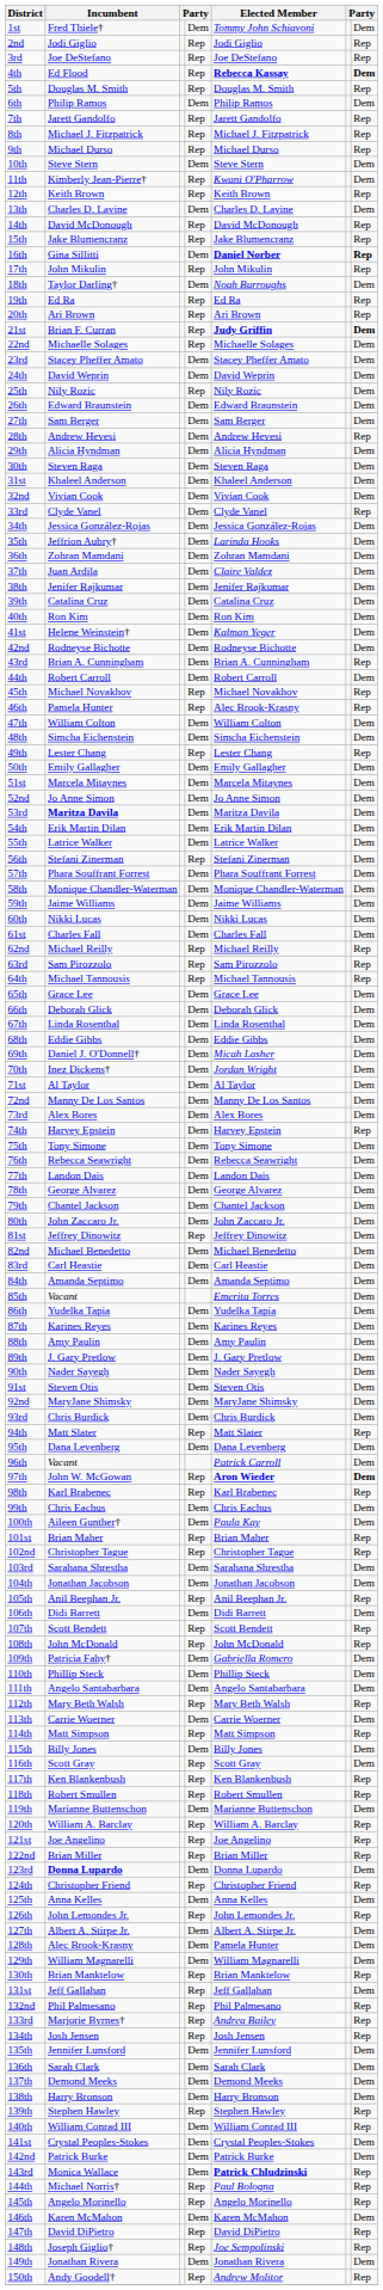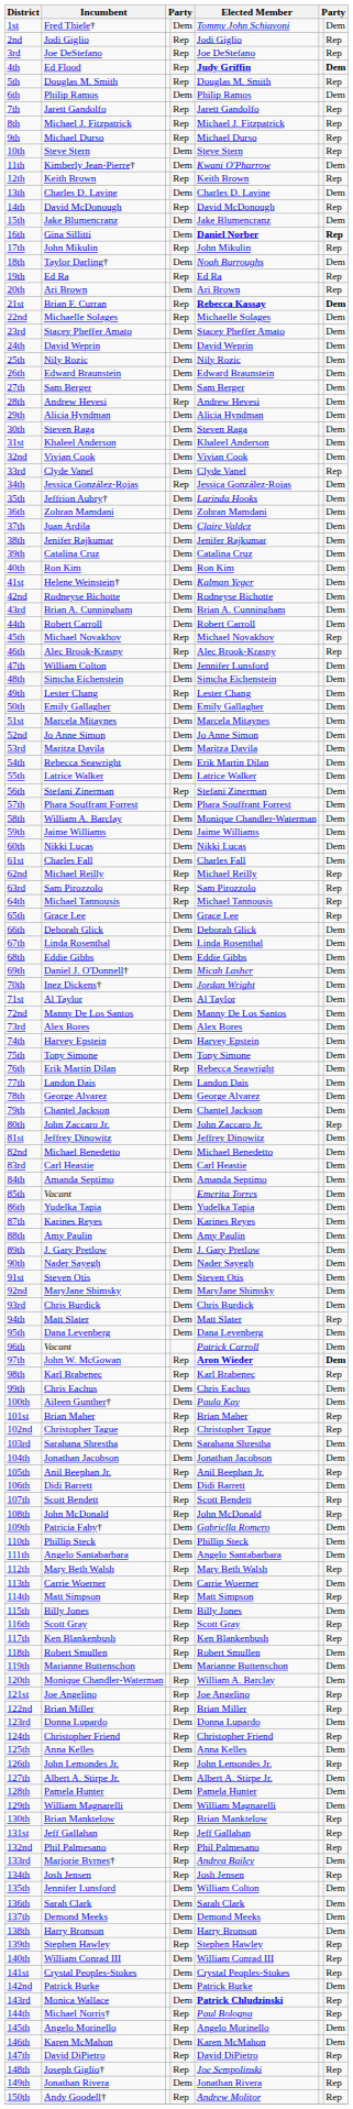4th | Elected Member: Rebecca Kassay -> Judy Griffin
10th | column 7: Dem -> Rep
11th | column 4: Rep -> Dem
15th | column 4: Rep -> Dem
15th | column 7: Rep -> Dem
20th | column 4: Rep -> Dem
21st | Elected Member: Judy Griffin -> Rebecca Kassay
25th | column 4: Rep -> Dem
28th | column 4: Dem -> Rep
28th | column 7: Rep -> Dem
34th | column 4: Dem -> Rep
43rd | column 7: Rep -> Dem
46th | Incumbent: Pamela Hunter -> Alec Brook-Krasny
47th | Elected Member: William Colton -> Jennifer Lunsford
49th | column 7: Rep -> Dem
53rd | Incumbent: bold -> normal
54th | Incumbent: Erik Martin Dilan -> Rebecca Seawright
58th | Incumbent: Monique Chandler-Waterman -> William A. Barclay
65th | column 7: Dem -> Rep
74th | column 7: Rep -> Dem
76th | Incumbent: Rebecca Seawright -> Erik Martin Dilan
76th | column 4: Dem -> Rep
80th | column 7: Dem -> Rep
81st | column 4: Rep -> Dem
94th | column 4: Rep -> Dem
116th | column 7: Dem -> Rep
118th | column 7: Rep -> Dem
120th | Incumbent: William A. Barclay -> Monique Chandler-Waterman
120th | column 7: Rep -> Dem
123rd | Incumbent: bold -> normal
128th | Incumbent: Alec Brook-Krasny -> Pamela Hunter
131st | column 7: Dem -> Rep
133rd | column 7: Rep -> Dem
135th | Elected Member: Jennifer Lunsford -> William Colton
141st | column 7: Dem -> Rep
145th | column 7: Rep -> Dem
149th | column 7: Dem -> Rep
